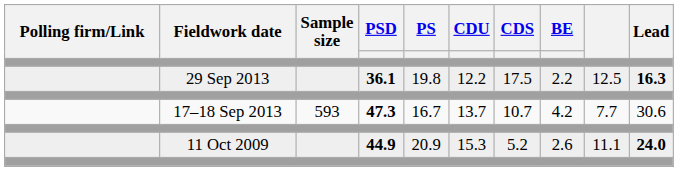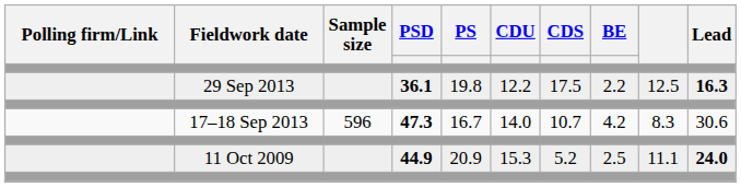17–18 Sep 2013 | Sample size: 593 -> 596
17–18 Sep 2013 | CDU: 13.7 -> 14.0
17–18 Sep 2013 | column 9: 7.7 -> 8.3
11 Oct 2009 | BE: 2.6 -> 2.5
